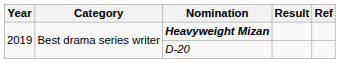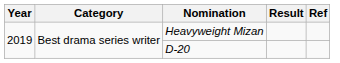Heavyweight Mizan | Nomination: bold -> normal
